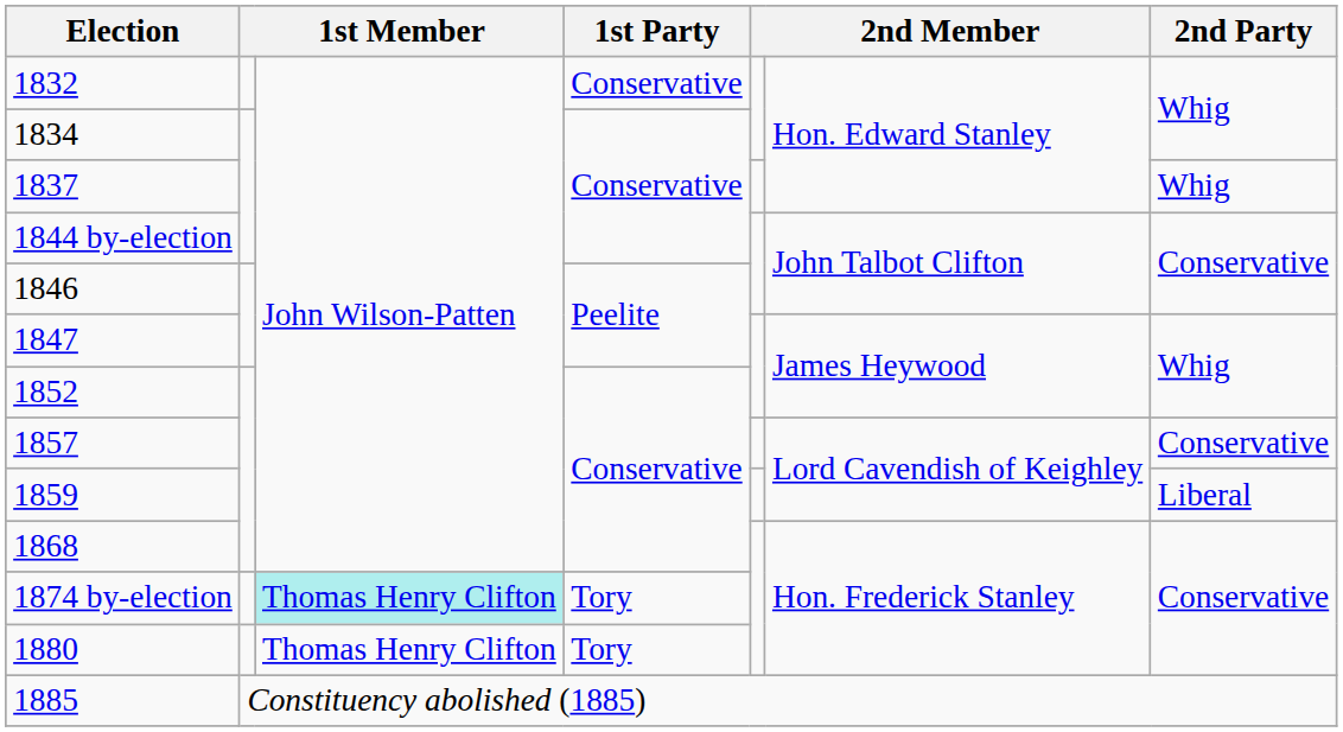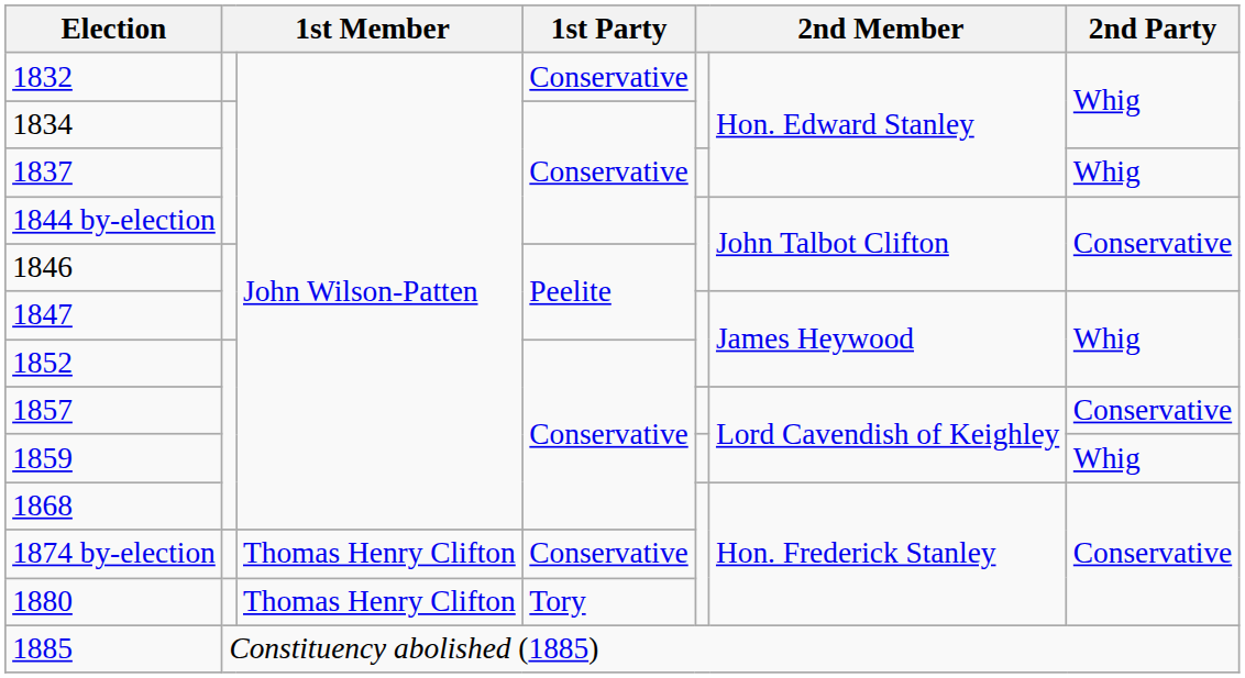1859 | 2nd Party: Liberal -> Whig
1874 by-election | column 3: paleturquoise background -> no background
1874 by-election | 1st Party: Tory -> Conservative
